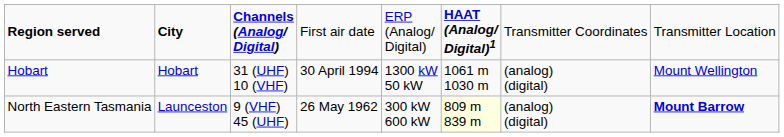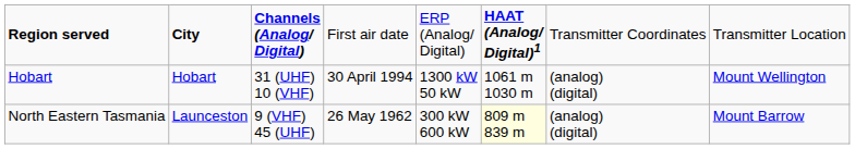North Eastern Tasmania | column 8: bold -> normal
